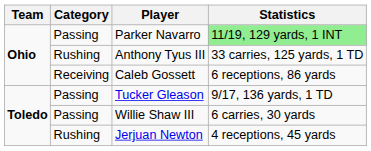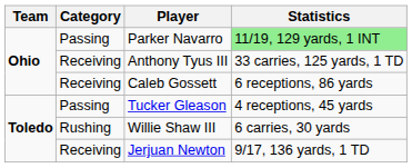Anthony Tyus III | Category: Rushing -> Receiving
Tucker Gleason | Statistics: 9/17, 136 yards, 1 TD -> 4 receptions, 45 yards
Willie Shaw III | Category: Passing -> Rushing
Jerjuan Newton | Category: Rushing -> Receiving
Jerjuan Newton | Statistics: 4 receptions, 45 yards -> 9/17, 136 yards, 1 TD
